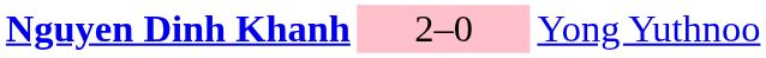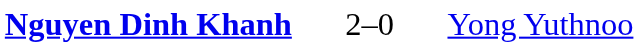Nguyen Dinh Khanh | column 2: pink background -> no background
